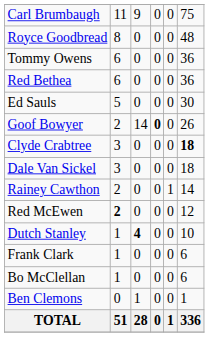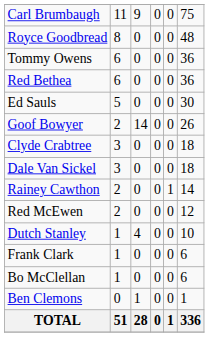Goof Bowyer | column 4: bold -> normal
Clyde Crabtree | column 6: bold -> normal
Red McEwen | column 2: bold -> normal
Dutch Stanley | column 3: bold -> normal
